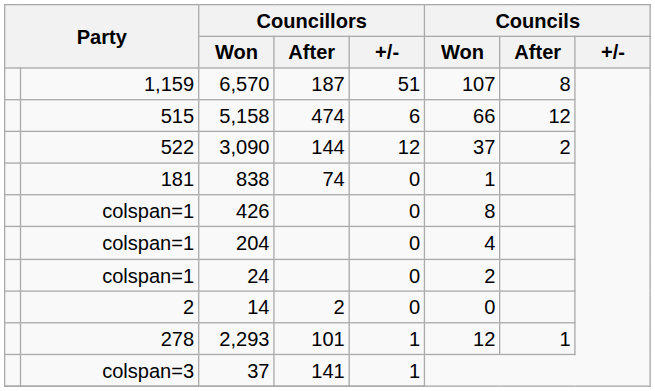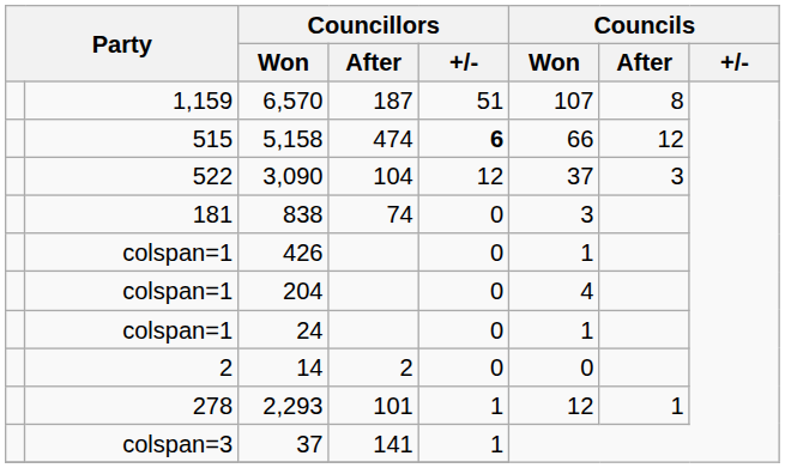5,158 | Councillors / +/-: normal -> bold
3,090 | Councillors / After: 144 -> 104
3,090 | Councils / After: 2 -> 3
838 | Councils / Won: 1 -> 3
426 | Councils / Won: 8 -> 1
24 | Councils / Won: 2 -> 1
